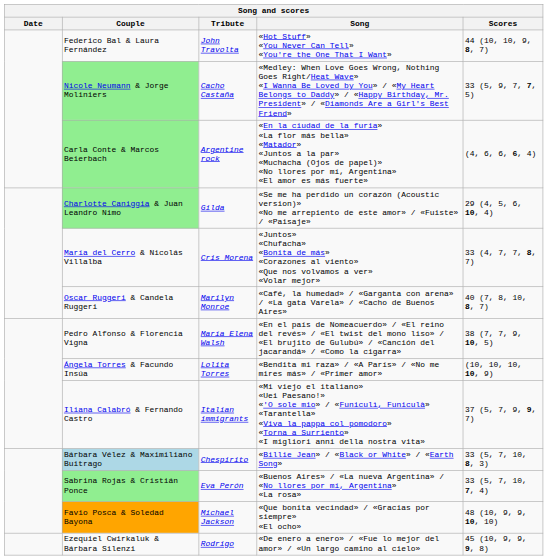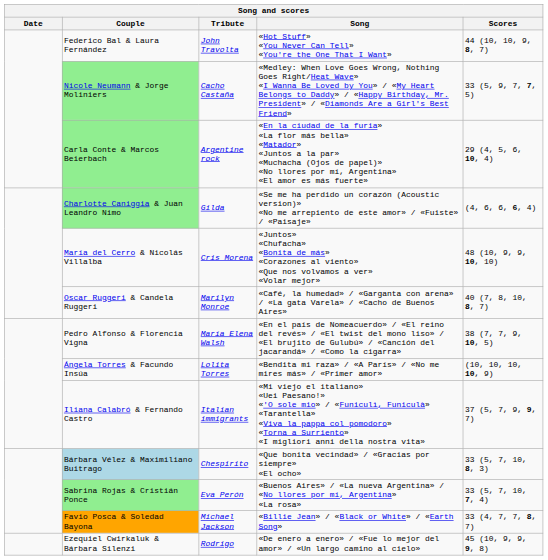Carla Conte & Marcos Beierbach | Scores: (4, 6, 6, 6, 4) -> 29 (4, 5, 6, 10, 4)
Charlotte Caniggia & Juan Leandro Nimo | Scores: 29 (4, 5, 6, 10, 4) -> (4, 6, 6, 6, 4)
María del Cerro & Nicolás Villalba | Scores: 33 (4, 7, 7, 8, 7) -> 48 (10, 9, 9, 10, 10)
Bárbara Vélez & Maximiliano Buitrago | Song: «Billie Jean» / «Black or White» / «Earth Song» -> «Que bonita vecindad» / «Gracias por siempre» «El ocho»
Favio Posca & Soledad Bayona | Song: «Que bonita vecindad» / «Gracias por siempre» «El ocho» -> «Billie Jean» / «Black or White» / «Earth Song»
Favio Posca & Soledad Bayona | Scores: 48 (10, 9, 9, 10, 10) -> 33 (4, 7, 7, 8, 7)
